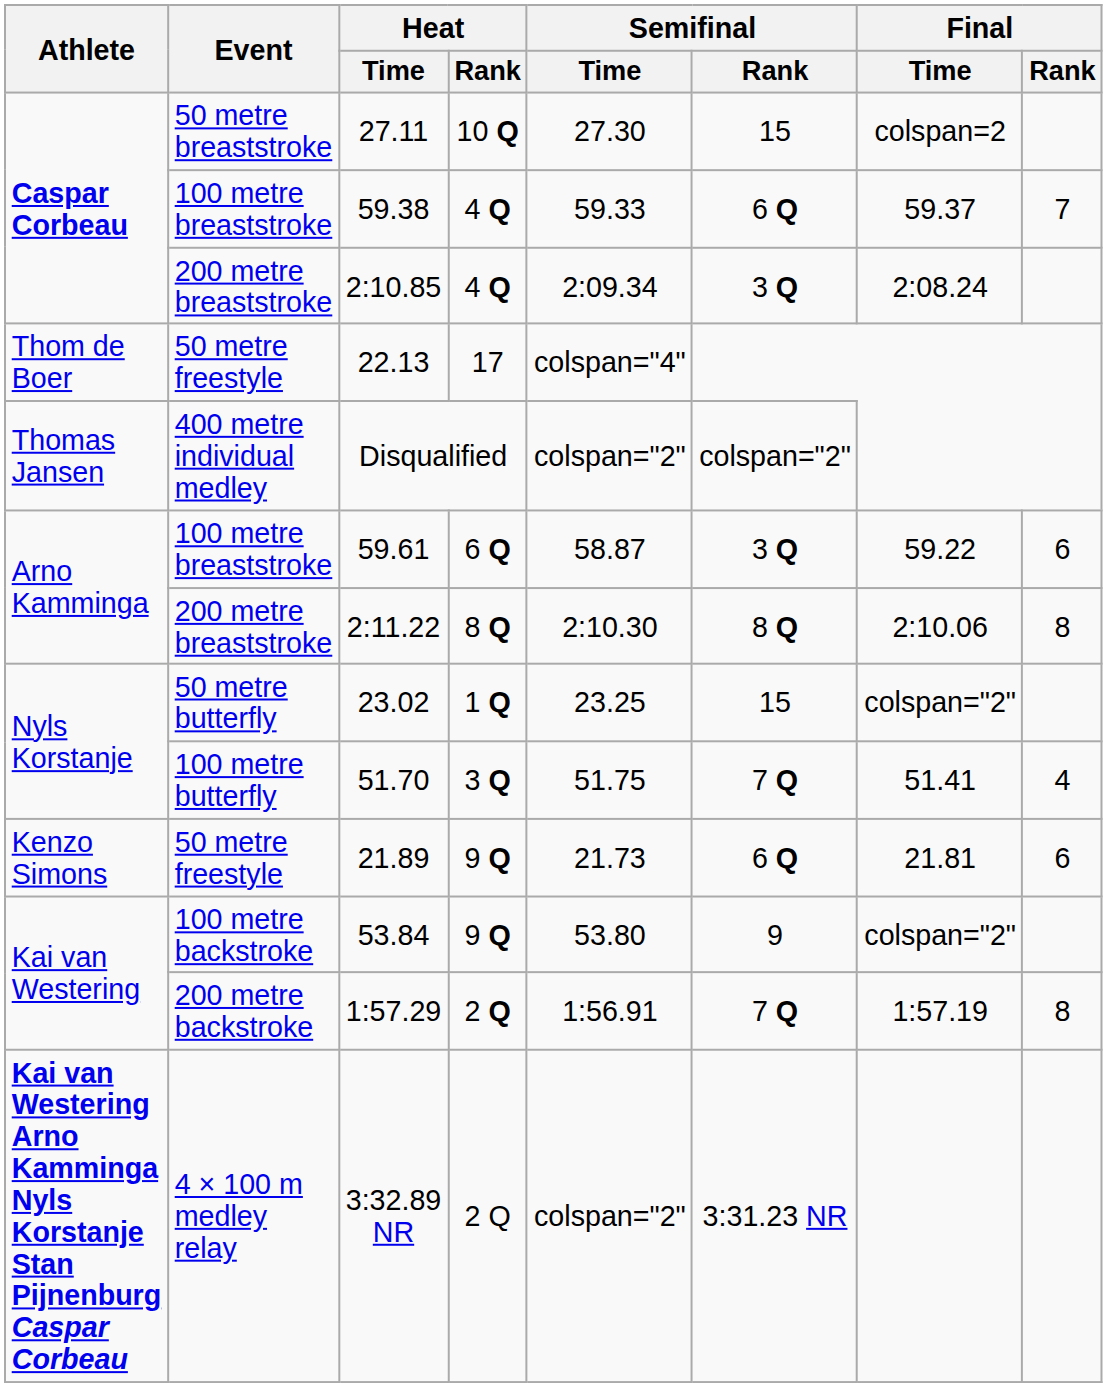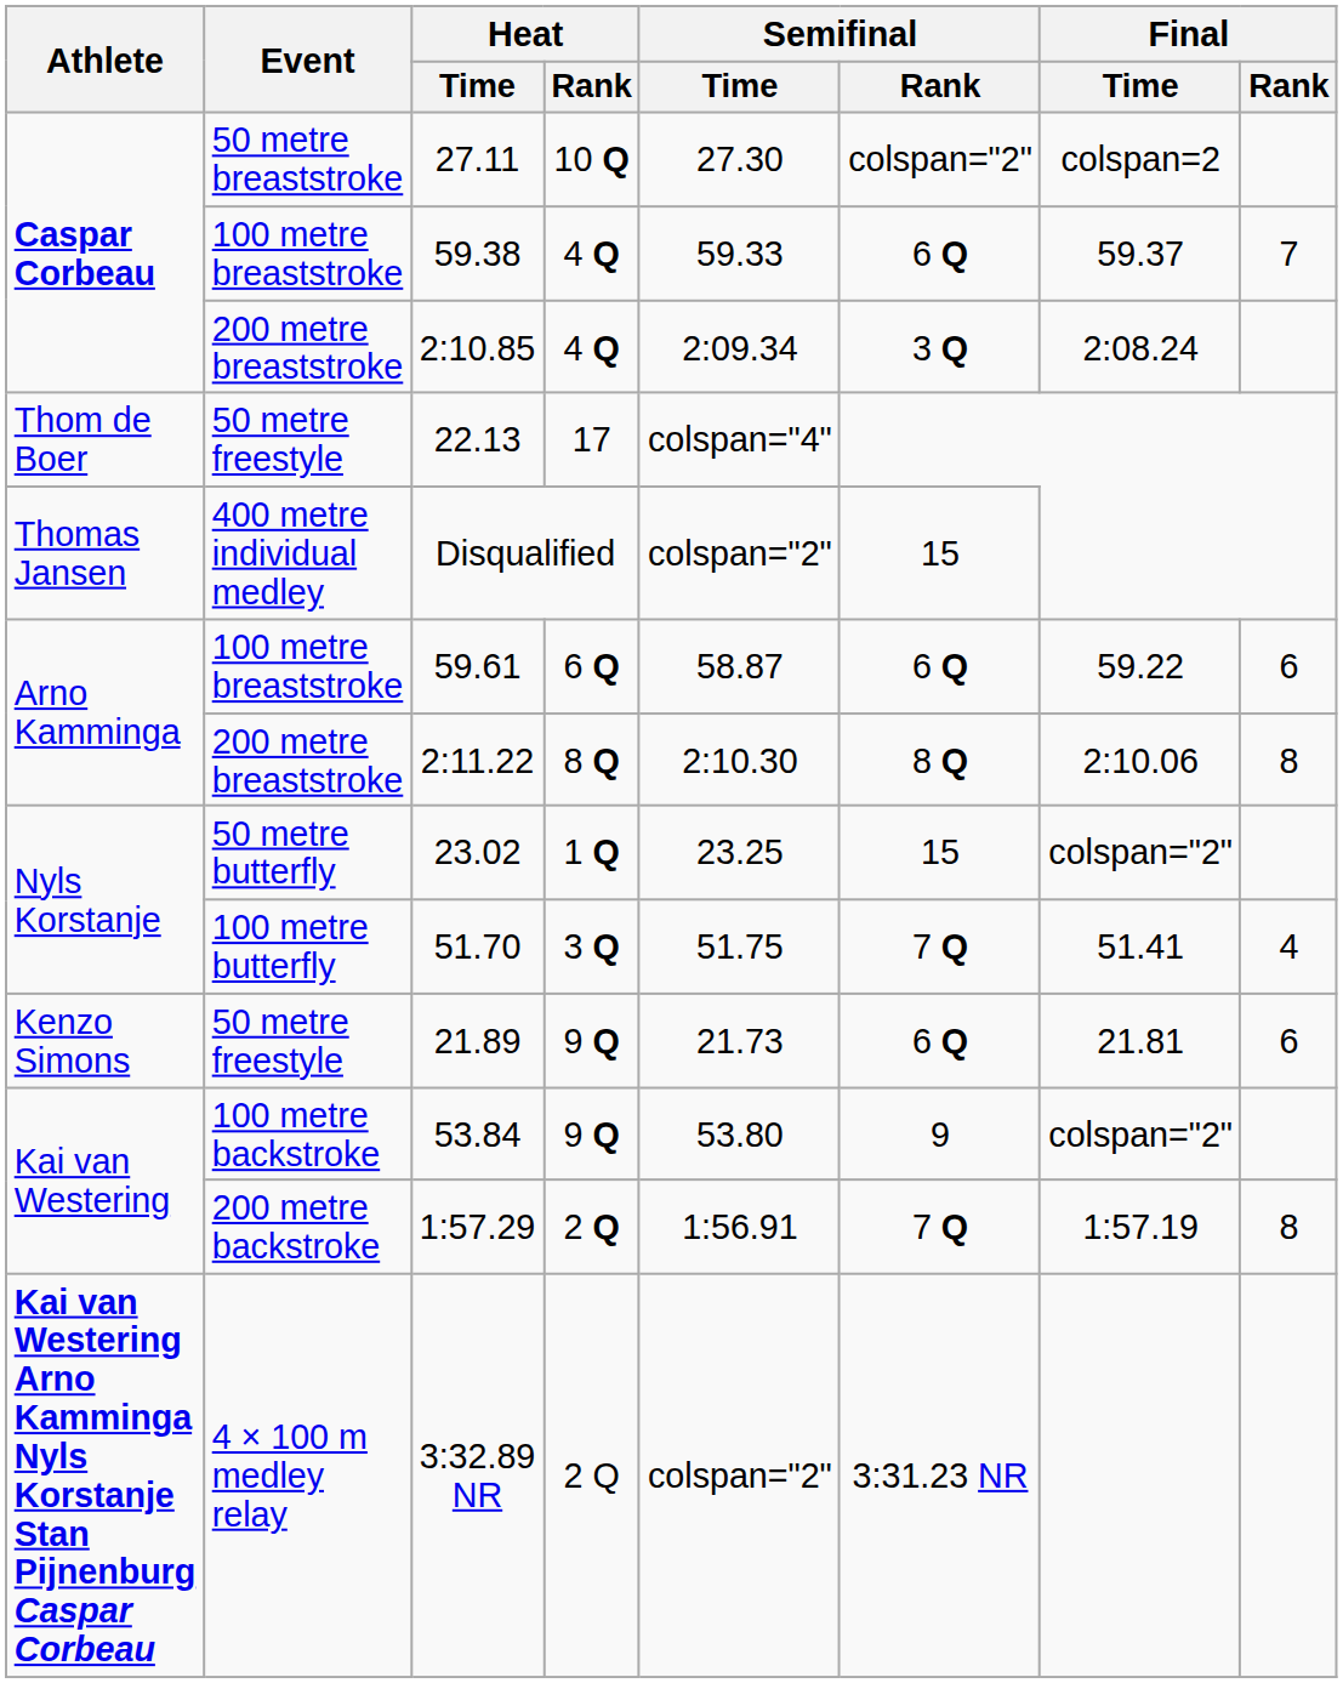27.11 | Semifinal / Rank: 15 -> colspan="2"
Disqualified | Semifinal / Rank: colspan="2" -> 15
59.61 | Semifinal / Rank: 3 Q -> 6 Q
